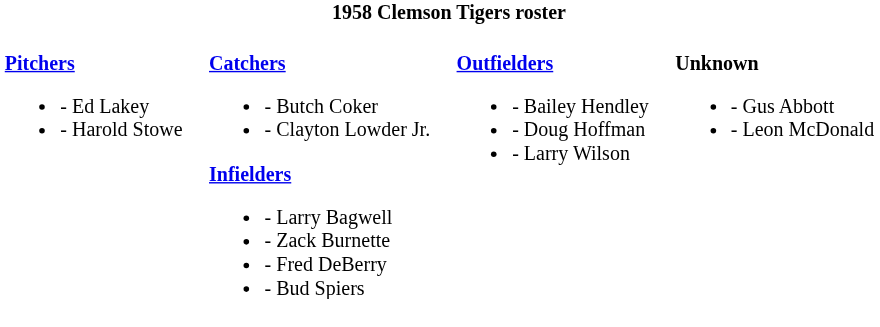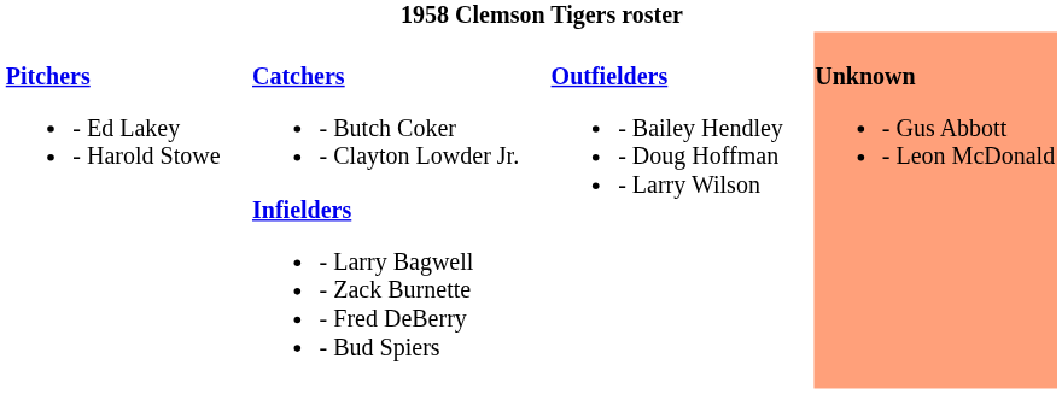Pitchers - Ed Lakey - Harold Stowe | column 4: no background -> lightsalmon background
